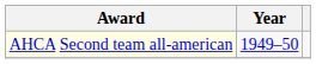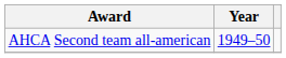row 2 | Award: lightyellow background -> no background
